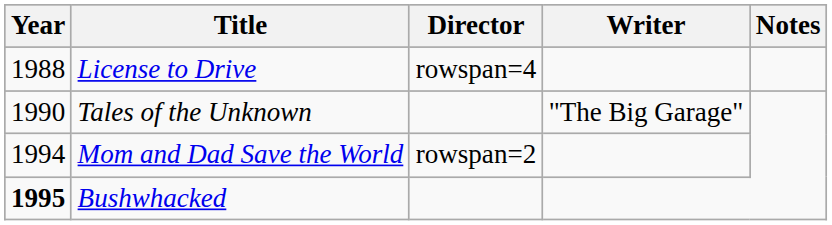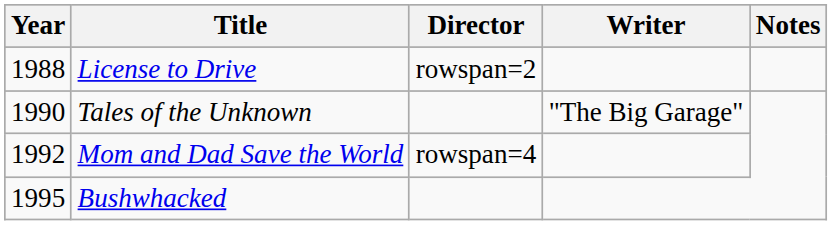License to Drive | Director: rowspan=4 -> rowspan=2
Mom and Dad Save the World | Year: 1994 -> 1992
Mom and Dad Save the World | Director: rowspan=2 -> rowspan=4
Bushwhacked | Year: bold -> normal
